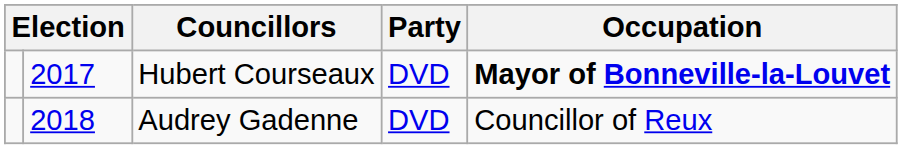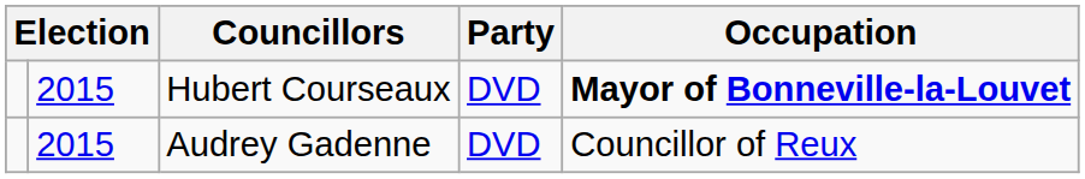Hubert Courseaux | column 2: 2017 -> 2015
Audrey Gadenne | column 2: 2018 -> 2015
